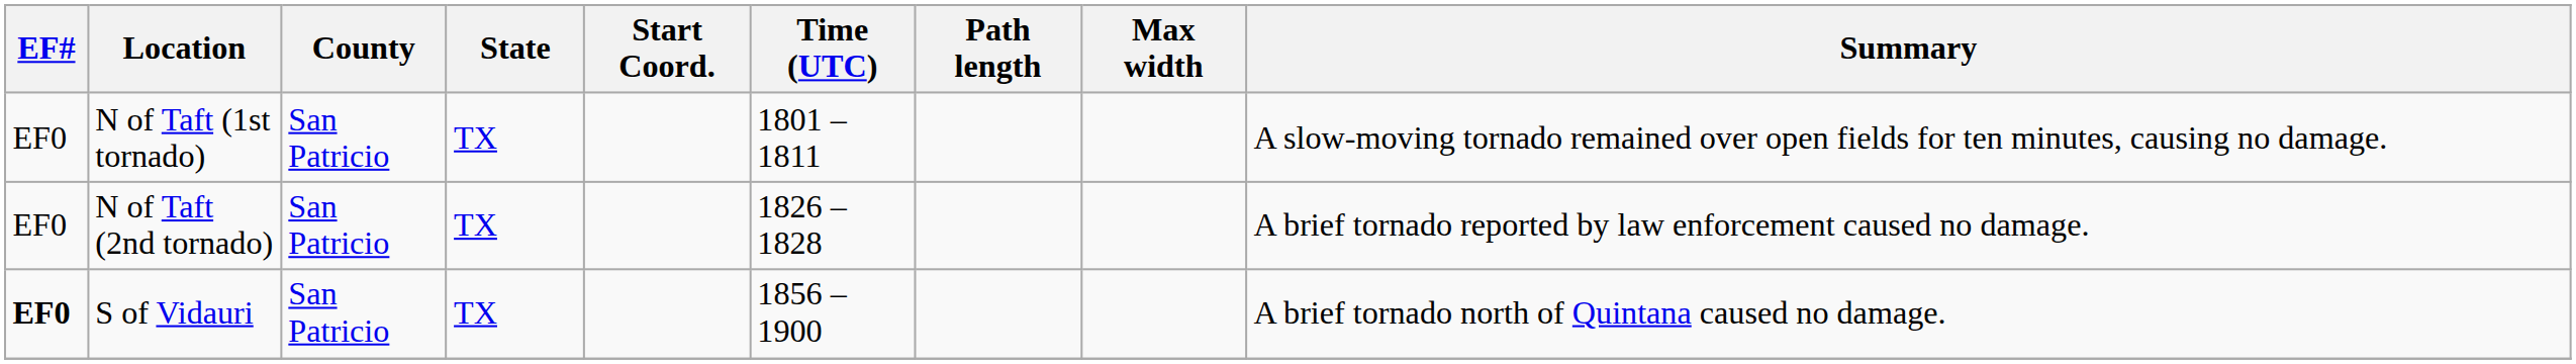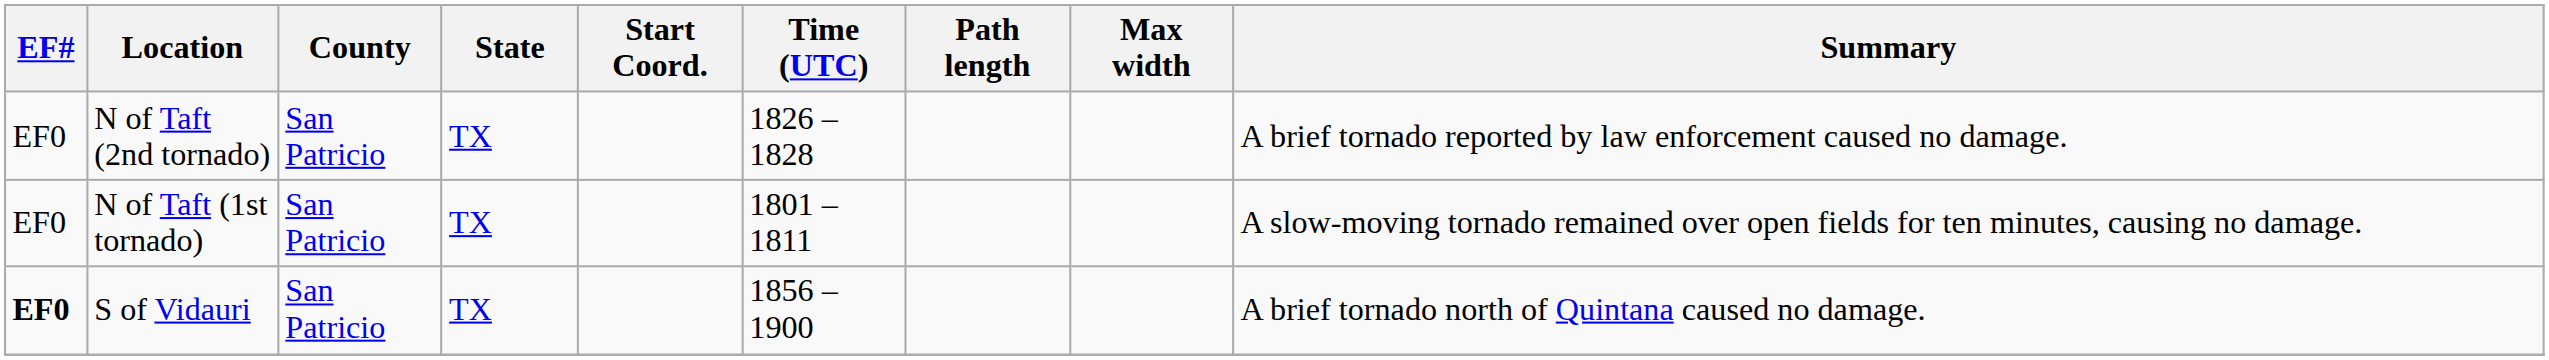rows swapped: N of Taft (1st tornado) <-> N of Taft (2nd tornado)
